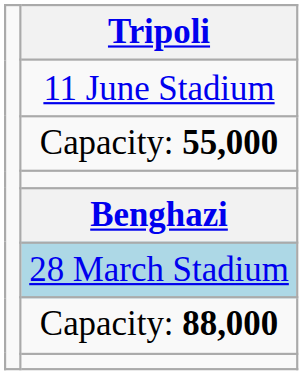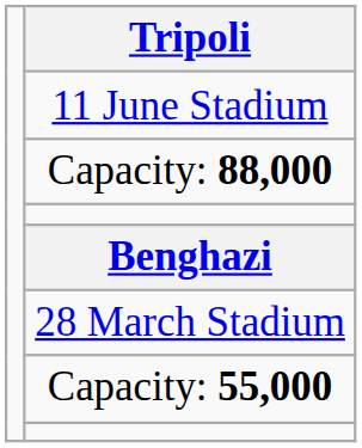row 3 | Tripoli: Capacity: 55,000 -> Capacity: 88,000
row 6 | Tripoli: lightblue background -> no background
row 7 | Tripoli: Capacity: 88,000 -> Capacity: 55,000
